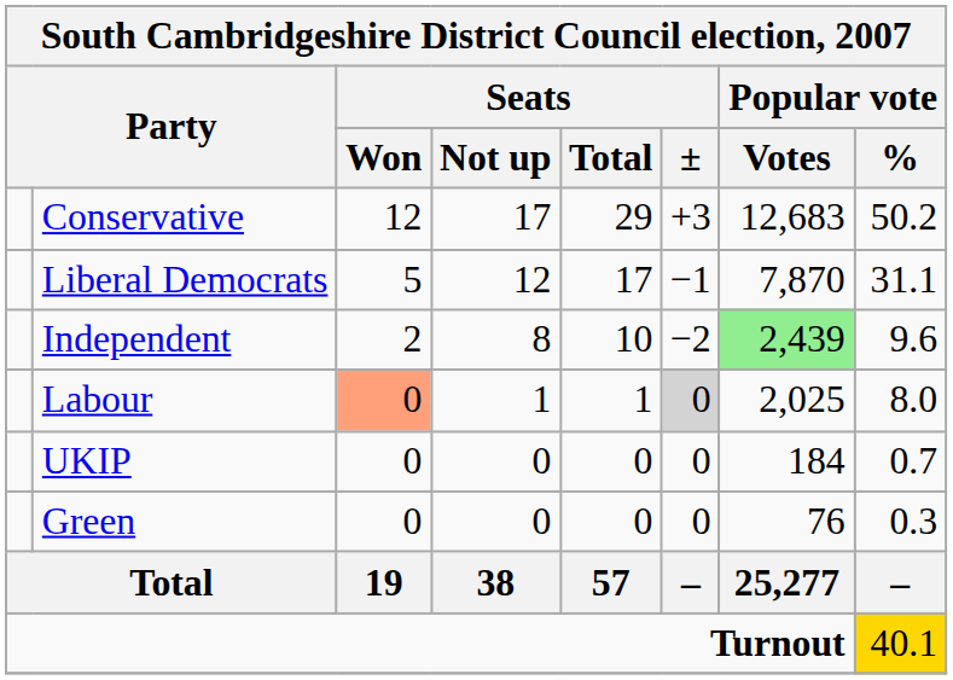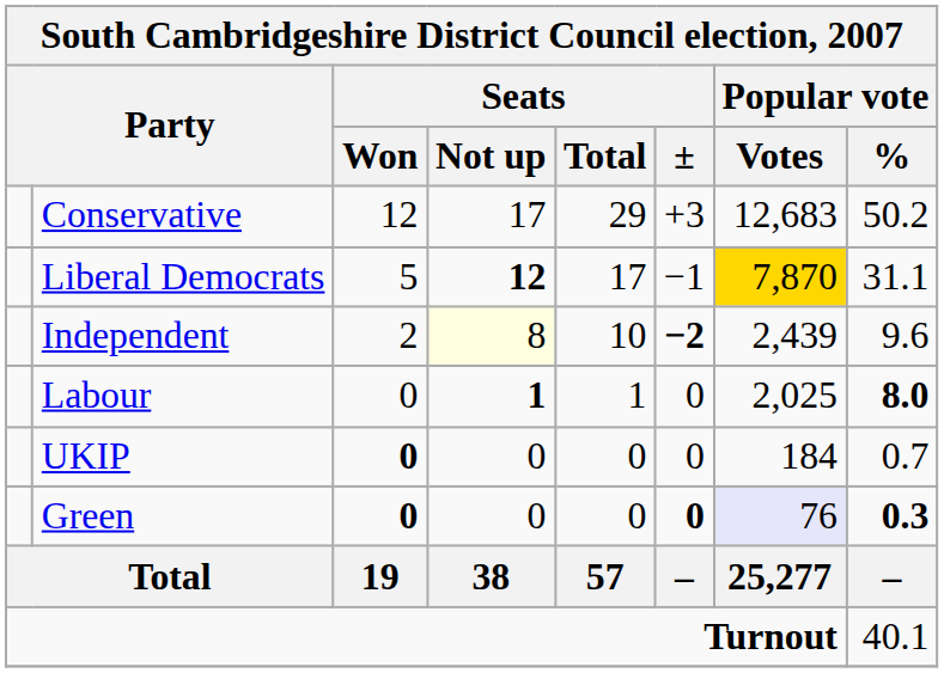Liberal Democrats | Seats / Not up: normal -> bold
Liberal Democrats | Popular vote / Votes: no background -> gold background
Independent | Seats / Not up: no background -> lightyellow background
Independent | Seats / ±: normal -> bold
Independent | Popular vote / Votes: lightgreen background -> no background
Labour | Seats / Won: lightsalmon background -> no background
Labour | Seats / Not up: normal -> bold
Labour | Seats / ±: lightgrey background -> no background
Labour | Popular vote / %: normal -> bold
UKIP | Seats / Won: normal -> bold
Green | Seats / Won: normal -> bold
Green | Seats / ±: normal -> bold
Green | Popular vote / Votes: no background -> lavender background
Green | Popular vote / %: normal -> bold
Turnout | Popular vote / %: gold background -> no background
